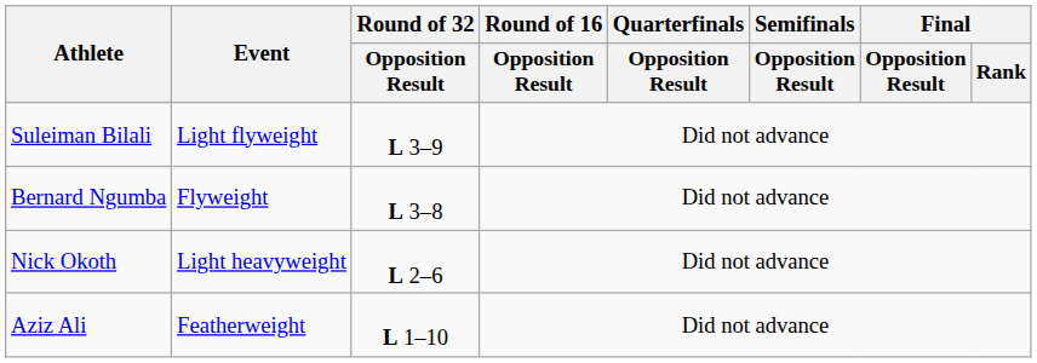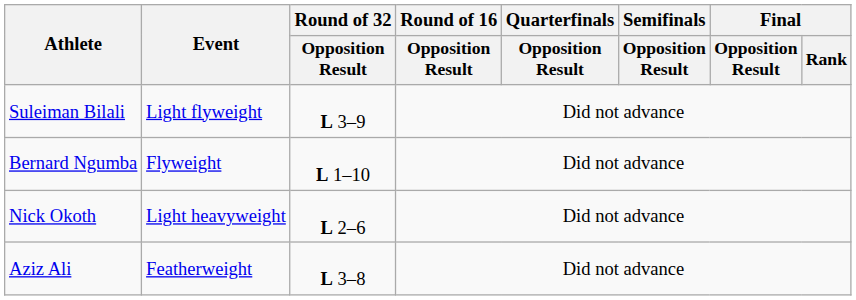Bernard Ngumba | Round of 32 / Opposition Result: L 3–8 -> L 1–10
Aziz Ali | Round of 32 / Opposition Result: L 1–10 -> L 3–8
